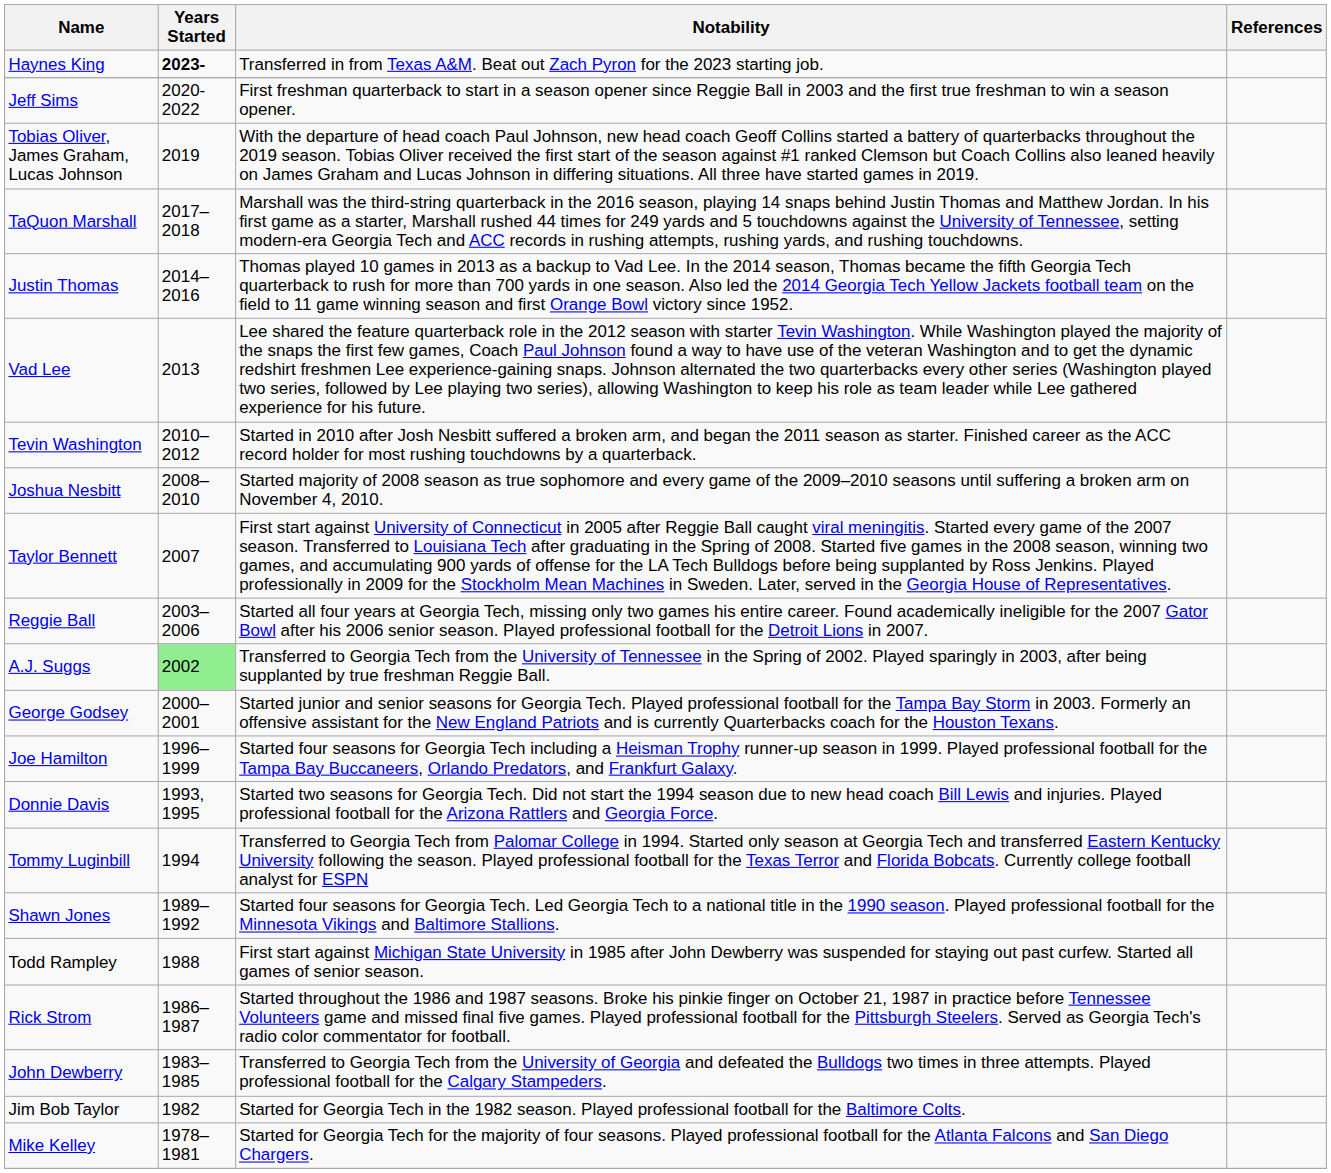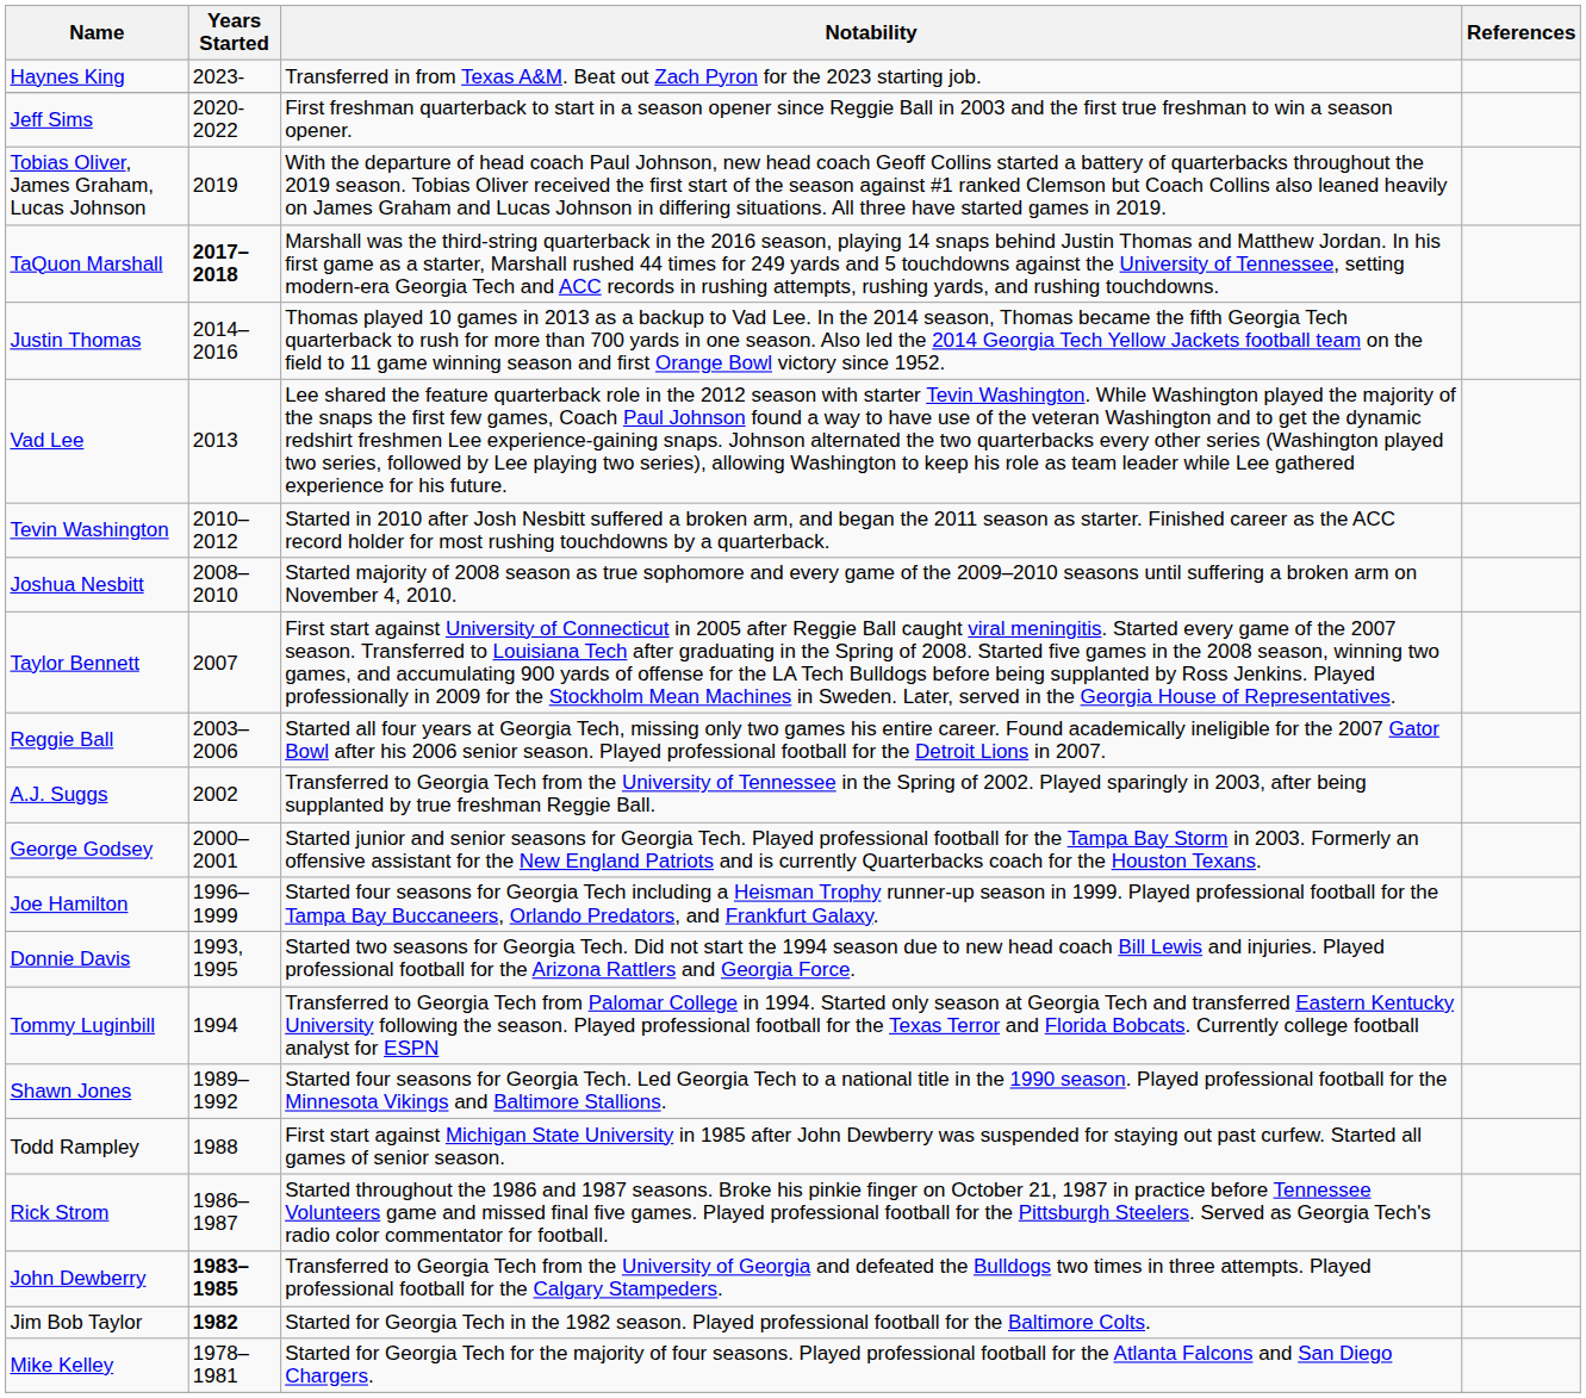Haynes King | Years Started: bold -> normal
TaQuon Marshall | Years Started: normal -> bold
A.J. Suggs | Years Started: lightgreen background -> no background
John Dewberry | Years Started: normal -> bold
Jim Bob Taylor | Years Started: normal -> bold
